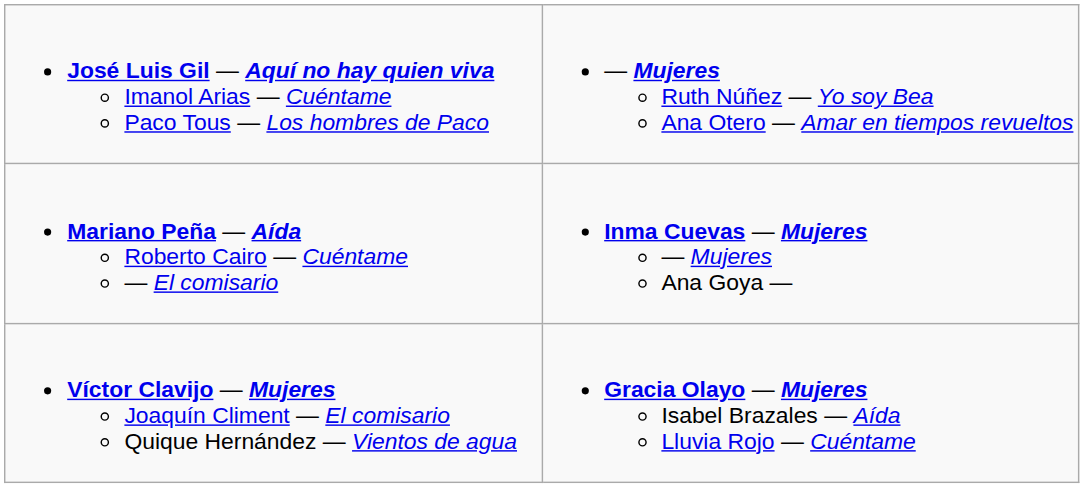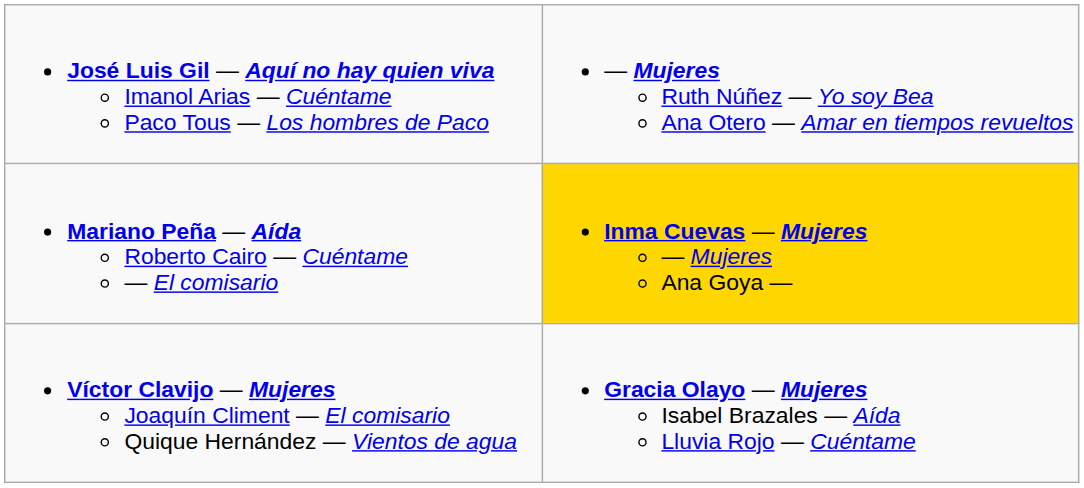Mariano Peña — Aída Roberto Cairo — Cuéntame — El comisario | column 2: no background -> gold background
